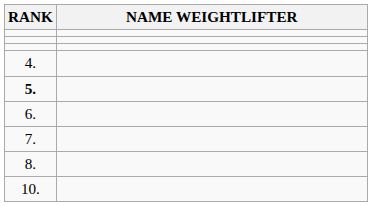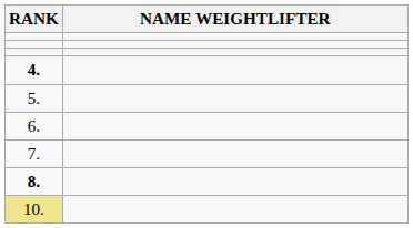row 5 | RANK: normal -> bold
row 6 | RANK: bold -> normal
row 9 | RANK: normal -> bold
row 10 | RANK: no background -> khaki background
